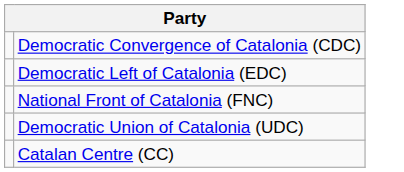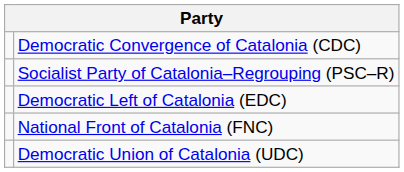+ row: Socialist Party of Catalonia–Regrouping (PSC–R)
- row: Catalan Centre (CC)
